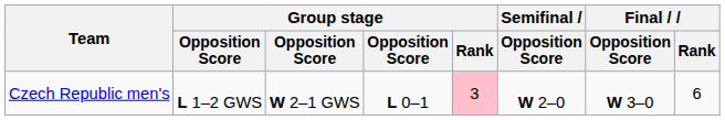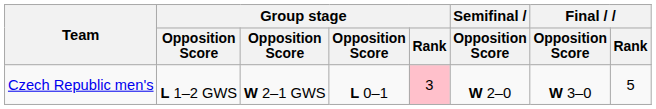Czech Republic men's | Final / Rank: 6 -> 5
